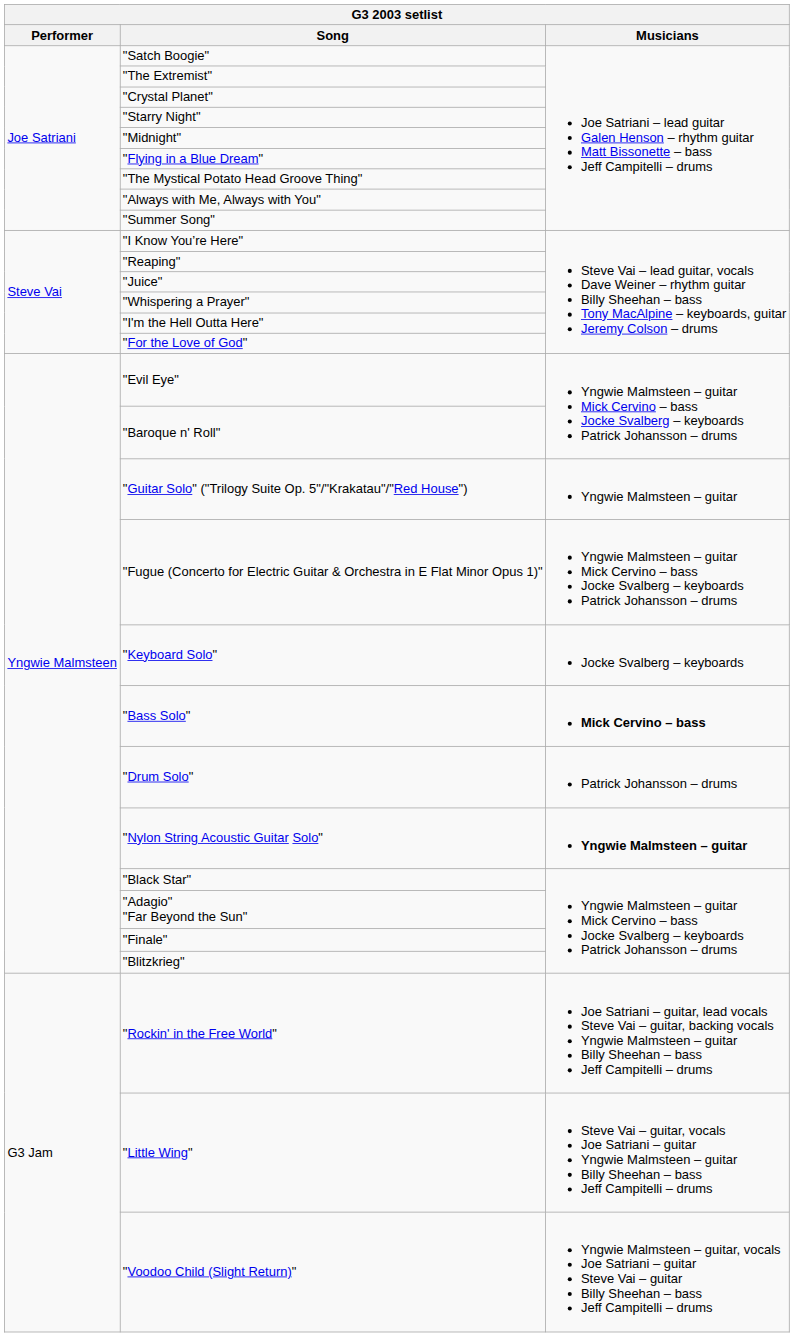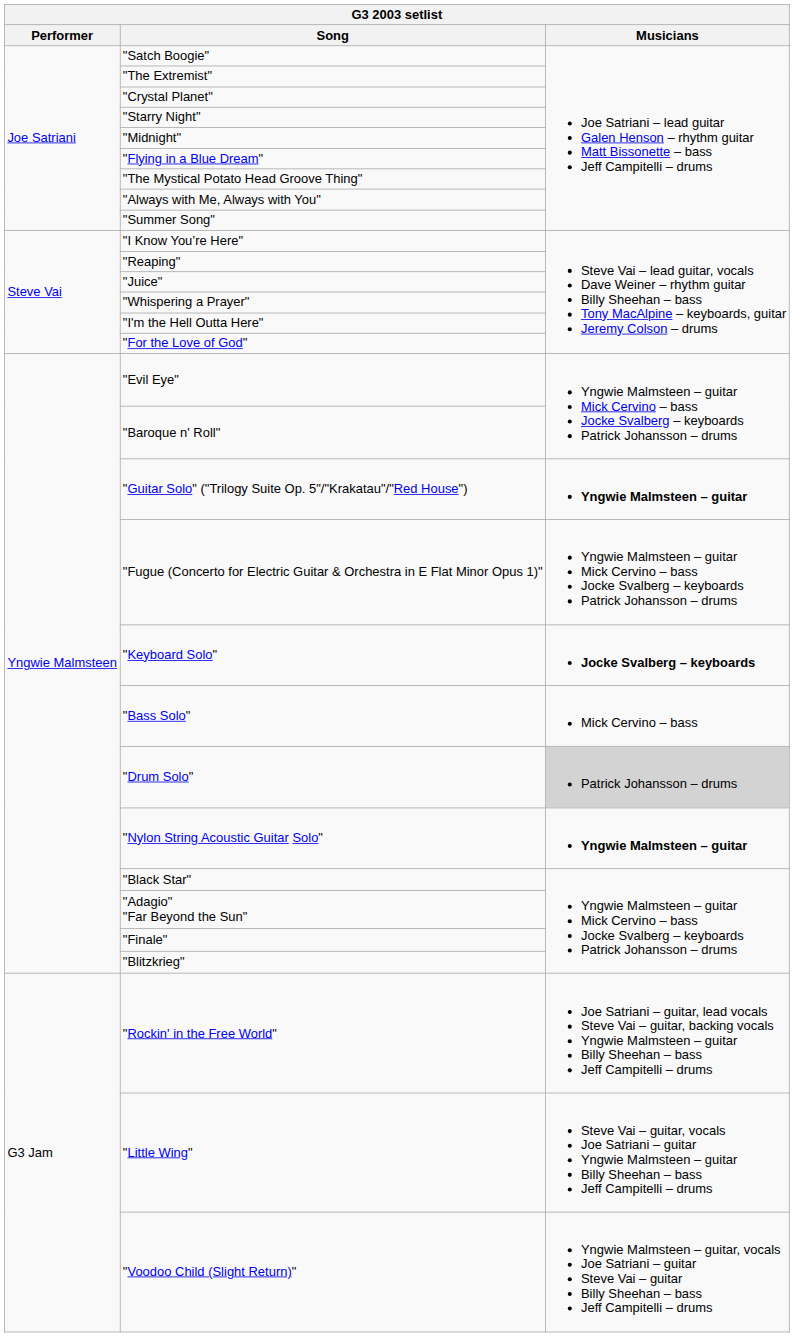"Guitar Solo" ("Trilogy Suite Op. 5"/"Krakatau"/"Red House") | Musicians: normal -> bold
"Keyboard Solo" | Musicians: normal -> bold
"Bass Solo" | Musicians: bold -> normal
"Drum Solo" | Musicians: no background -> lightgrey background
